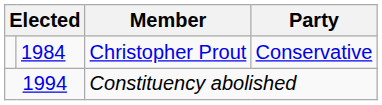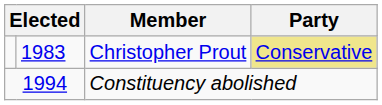Christopher Prout | column 2: 1984 -> 1983
Christopher Prout | Party: no background -> khaki background
